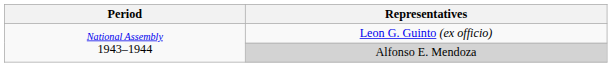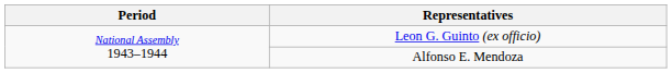Alfonso E. Mendoza | Representatives: lightgrey background -> no background
